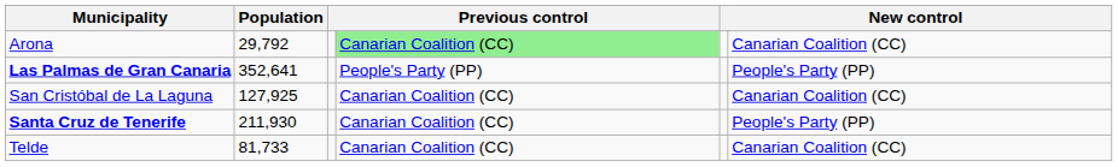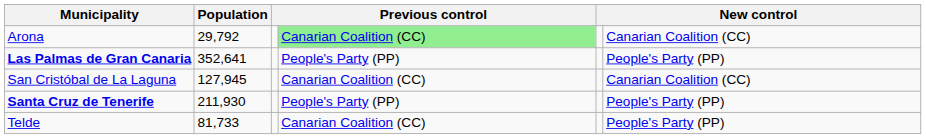San Cristóbal de La Laguna | Population: 127,925 -> 127,945
Santa Cruz de Tenerife | column 4: Canarian Coalition (CC) -> People's Party (PP)
Telde | column 6: Canarian Coalition (CC) -> People's Party (PP)
